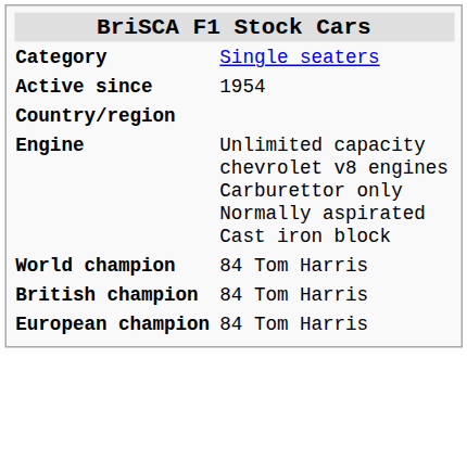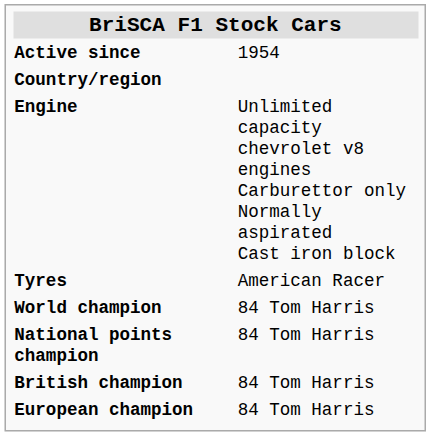- row: Category | Single seaters
+ row: Tyres | American Racer
+ row: National points champion | 84 Tom Harris
